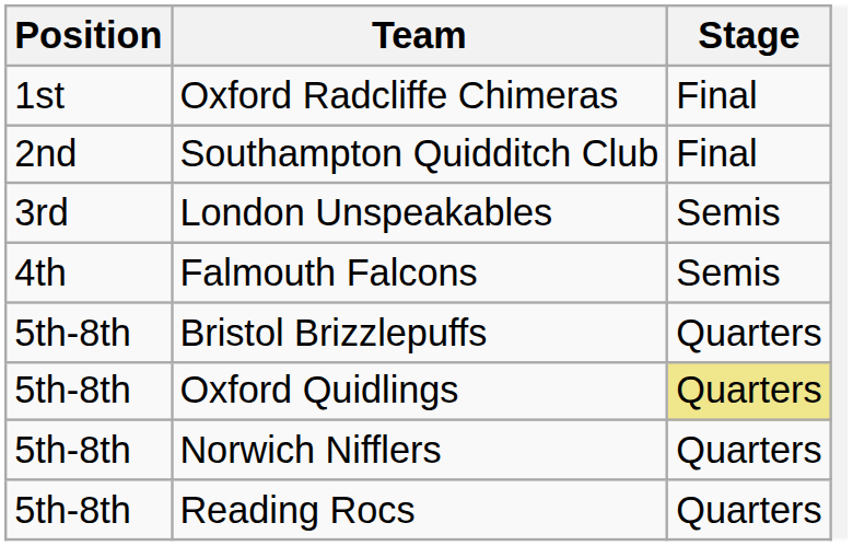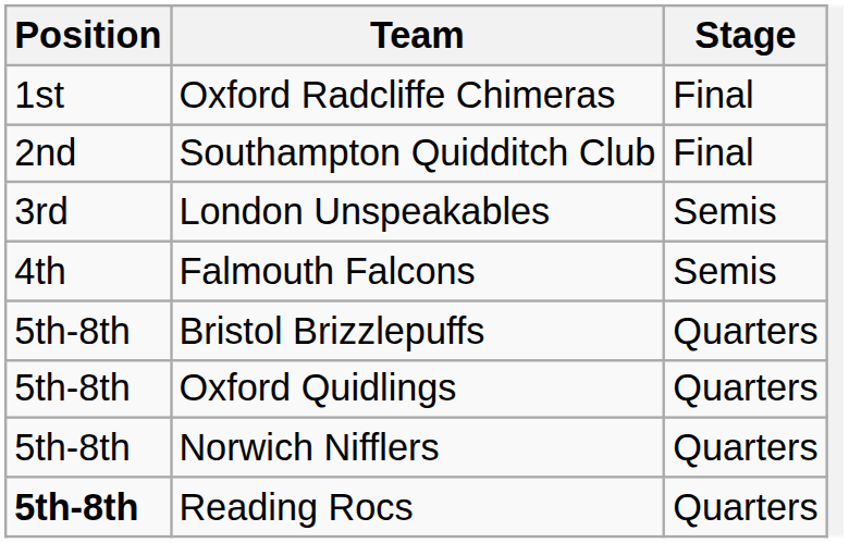Oxford Quidlings | Stage: khaki background -> no background
Reading Rocs | Position: normal -> bold
